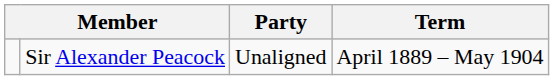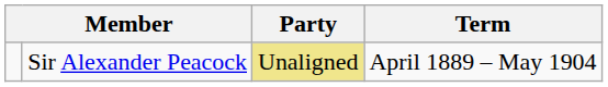Sir Alexander Peacock | Party: no background -> khaki background
